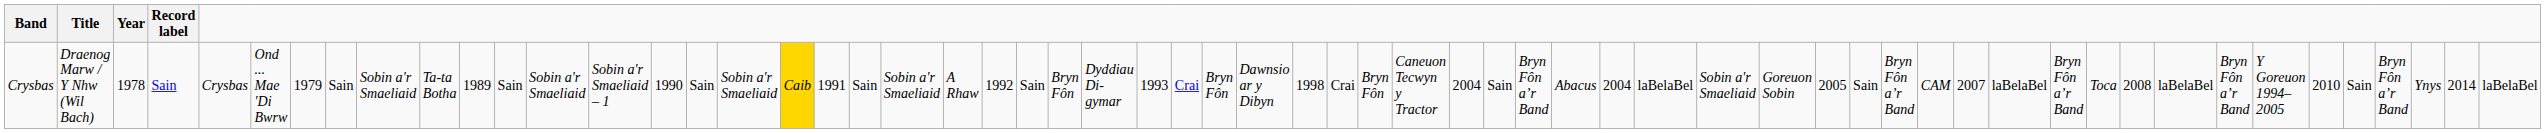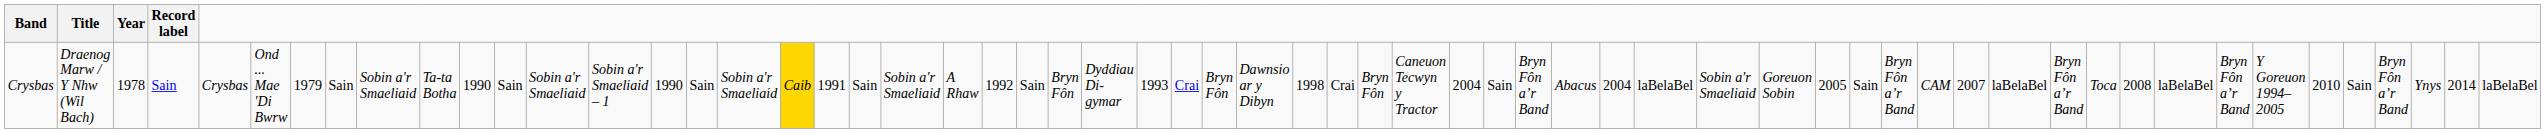row 2 | column 11: 1989 -> 1990
